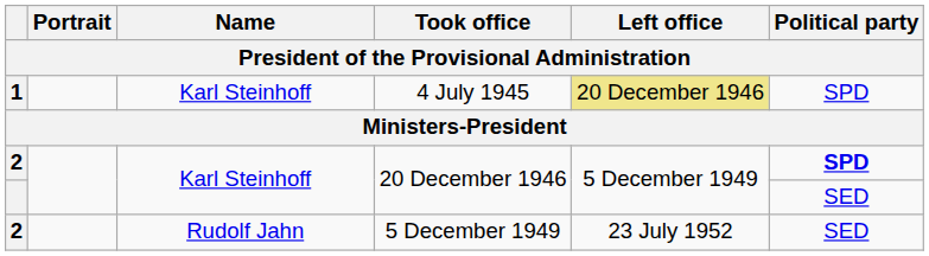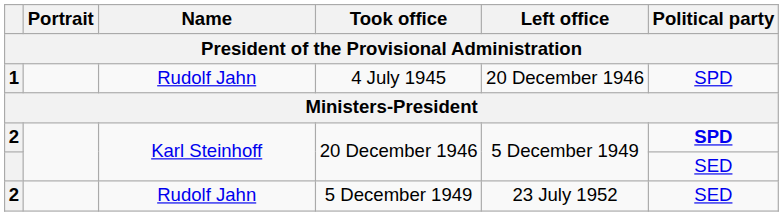1 | Name: Karl Steinhoff -> Rudolf Jahn
1 | Left office: khaki background -> no background
